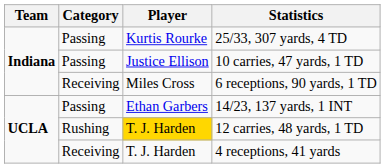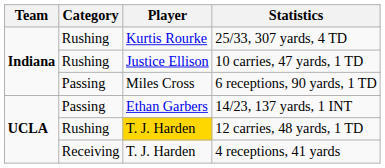25/33, 307 yards, 4 TD | Category: Passing -> Rushing
10 carries, 47 yards, 1 TD | Category: Passing -> Rushing
6 receptions, 90 yards, 1 TD | Category: Receiving -> Passing
